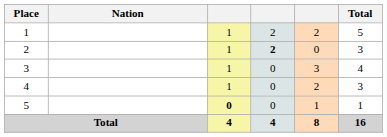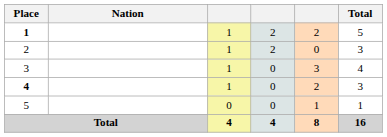row 2 | Place: normal -> bold
row 3 | column 4: bold -> normal
row 5 | Place: normal -> bold
row 6 | column 3: bold -> normal
